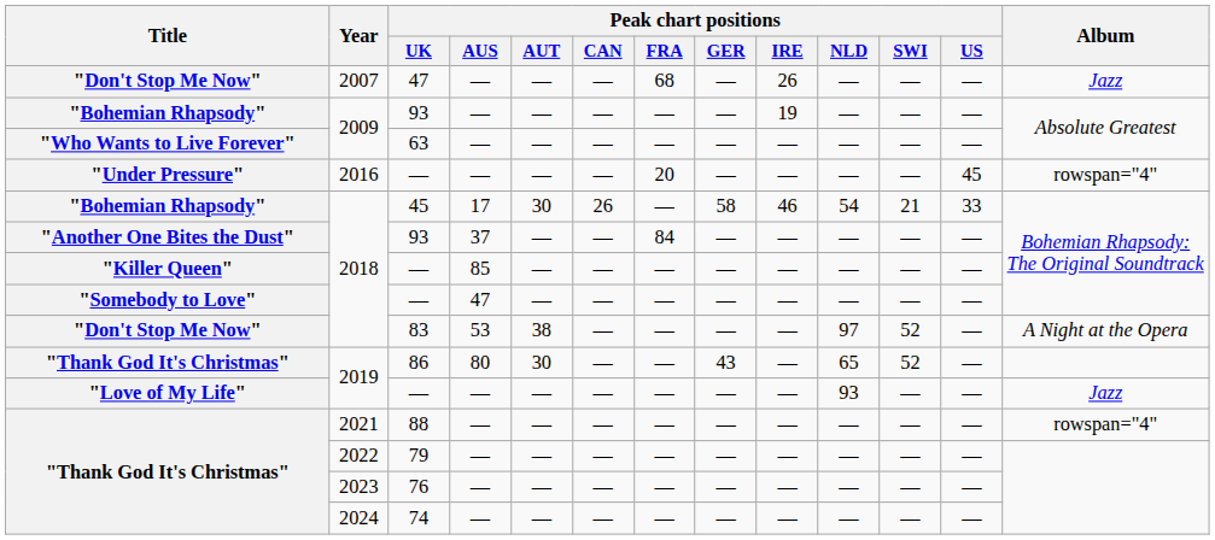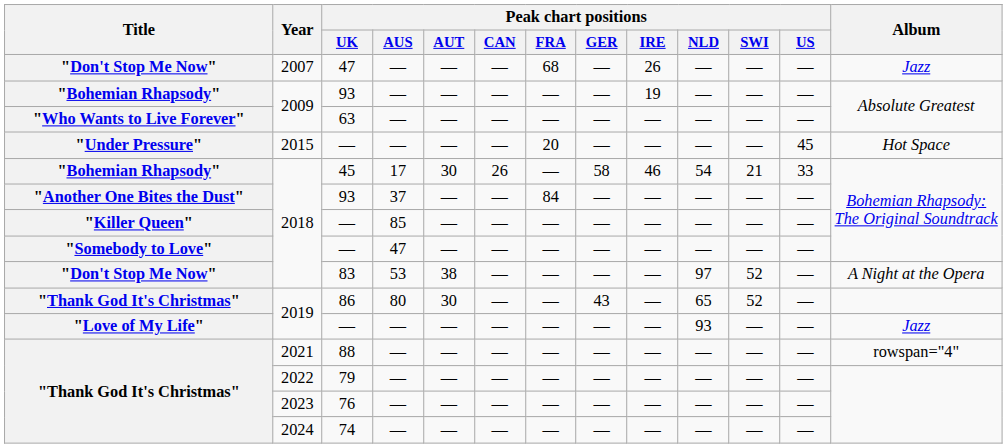"Under Pressure" / — | Year: 2016 -> 2015
"Under Pressure" / — | Album: rowspan="4" -> Hot Space
